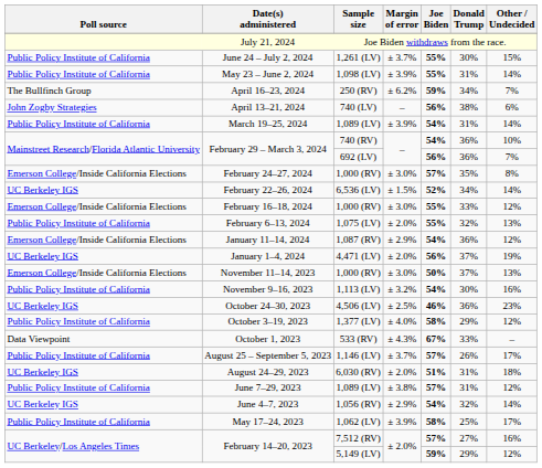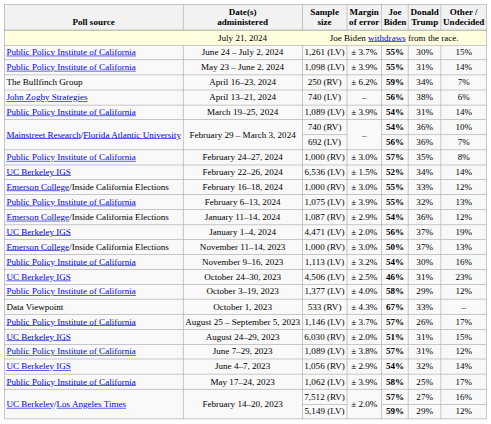February 24–27, 2024 | Poll source: Emerson College/Inside California Elections -> Public Policy Institute of California
February 6–13, 2024 | Margin of error: ± 2.0% -> ± 3.9%
October 24–30, 2023 | Donald Trump: 36% -> 31%
August 24–29, 2023 | Other / Undecided: 18% -> 15%
